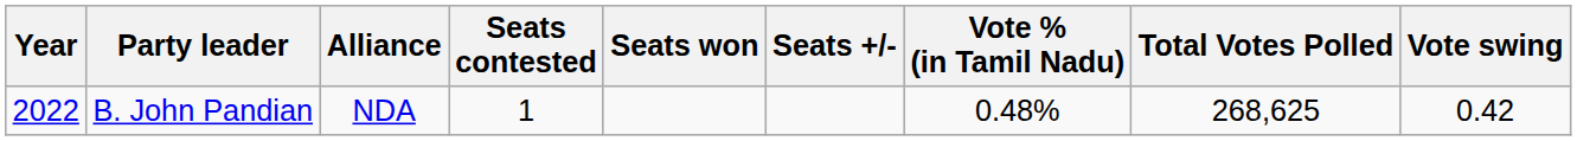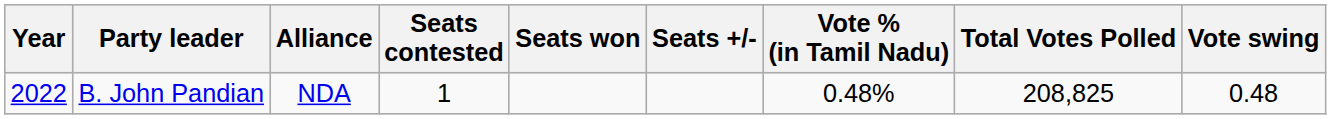B. John Pandian | Total Votes Polled: 268,625 -> 208,825
B. John Pandian | Vote swing: 0.42 -> 0.48
